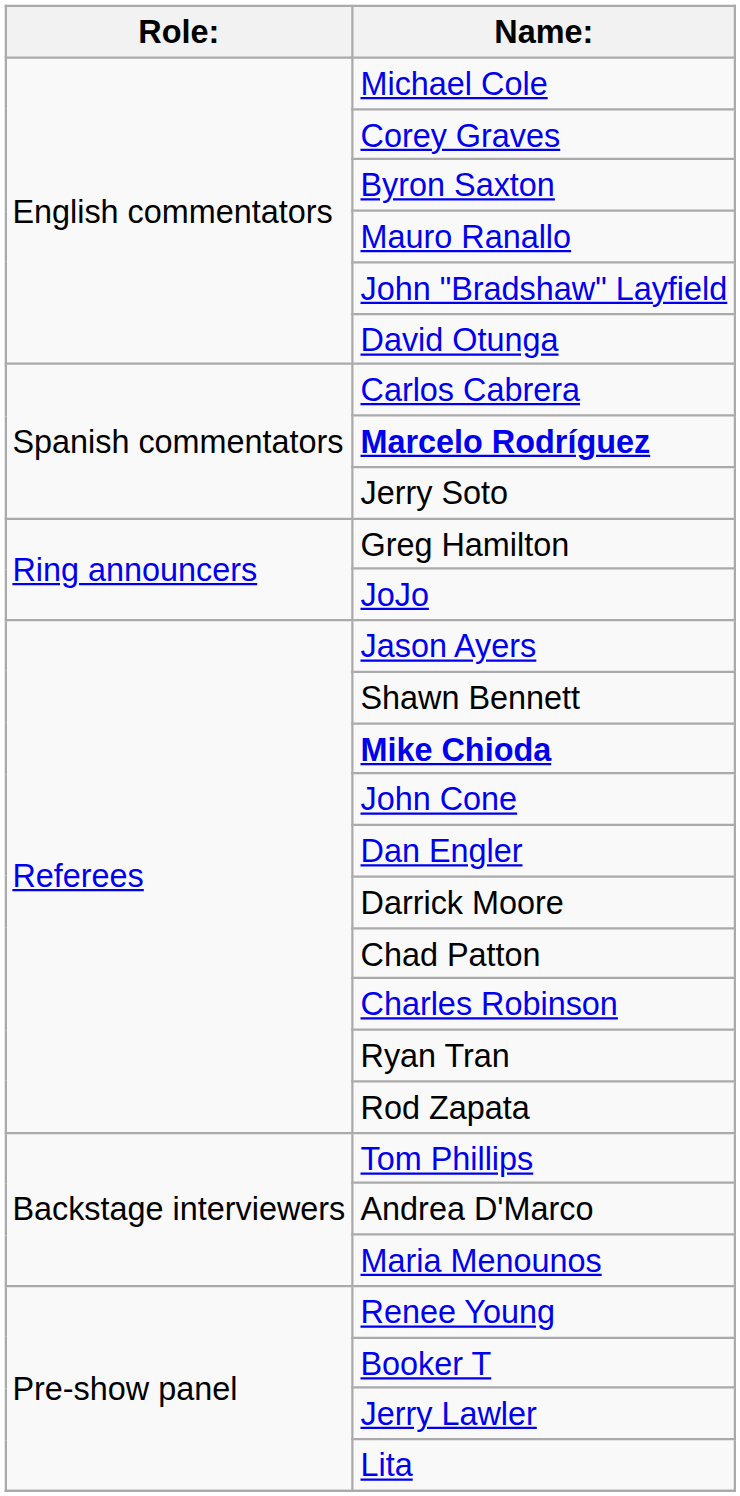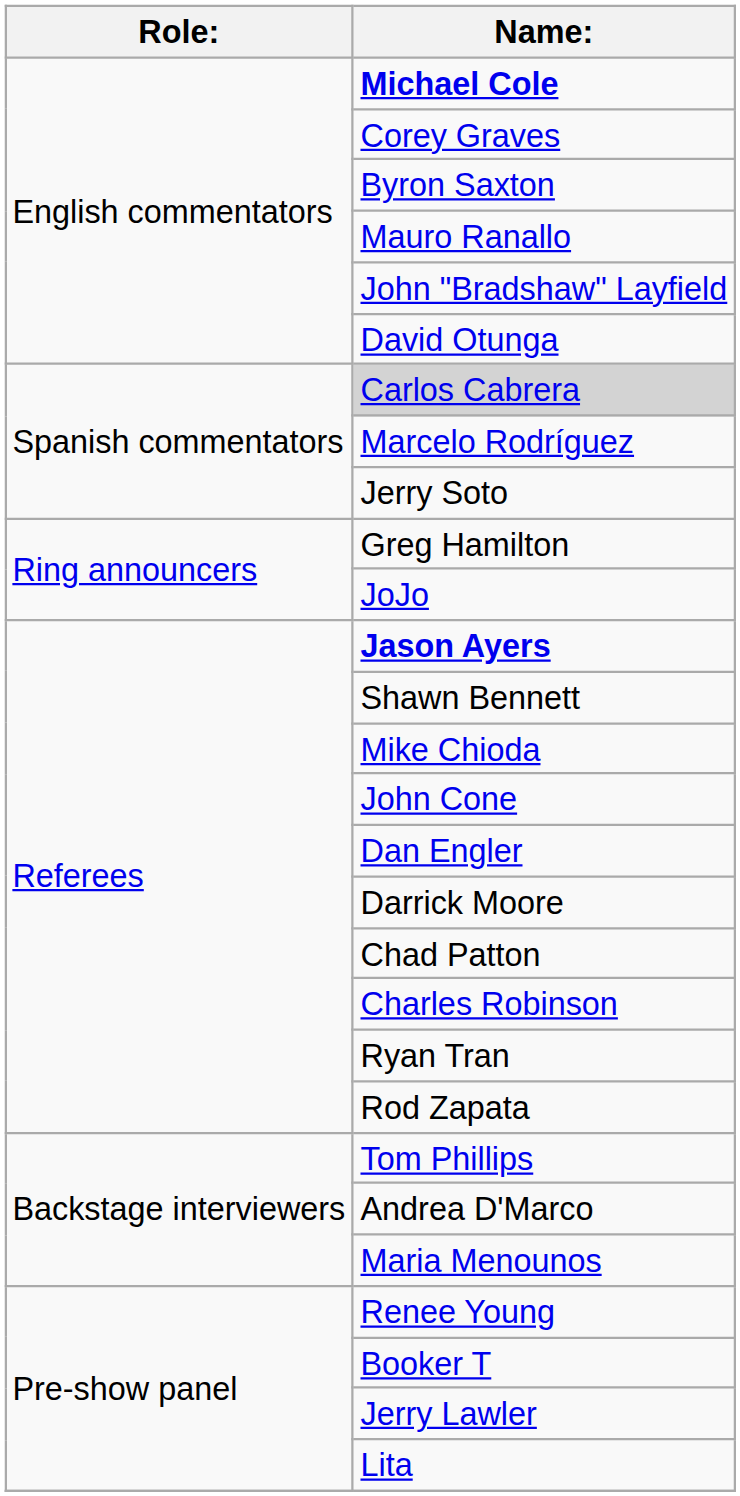Michael Cole | Name:: normal -> bold
Carlos Cabrera | Name:: no background -> lightgrey background
Marcelo Rodríguez | Name:: bold -> normal
Jason Ayers | Name:: normal -> bold
Mike Chioda | Name:: bold -> normal
